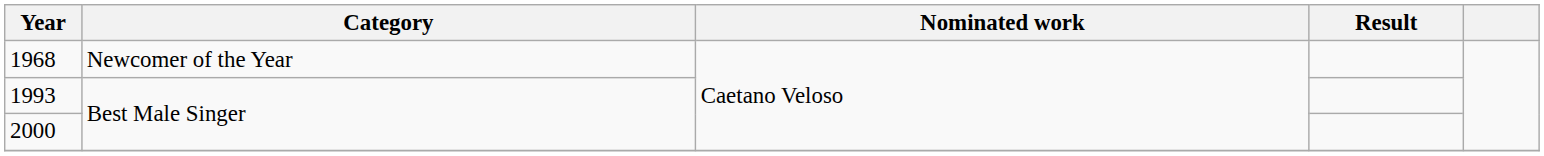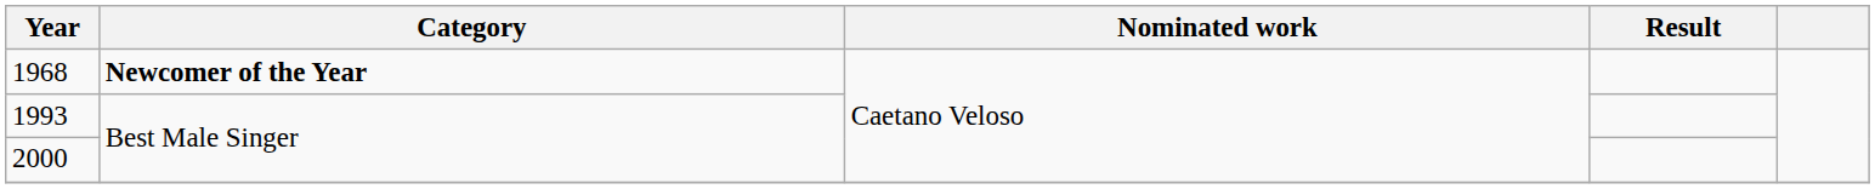1968 | Category: normal -> bold
